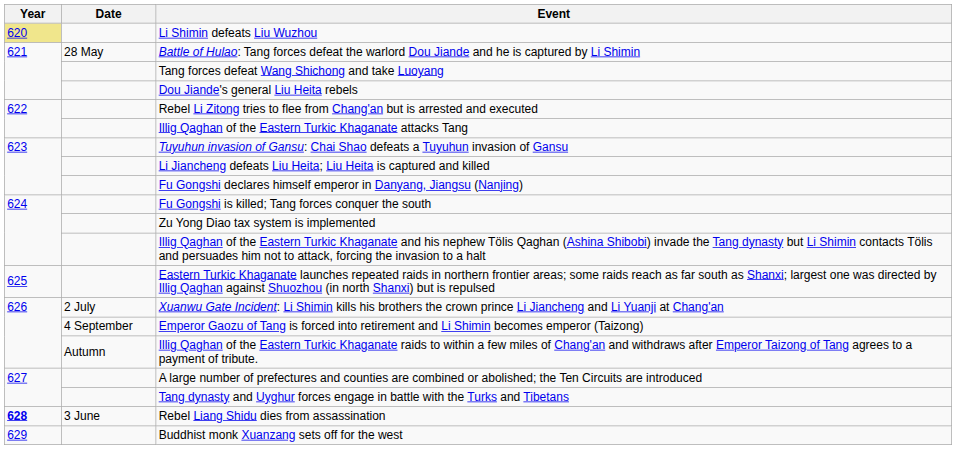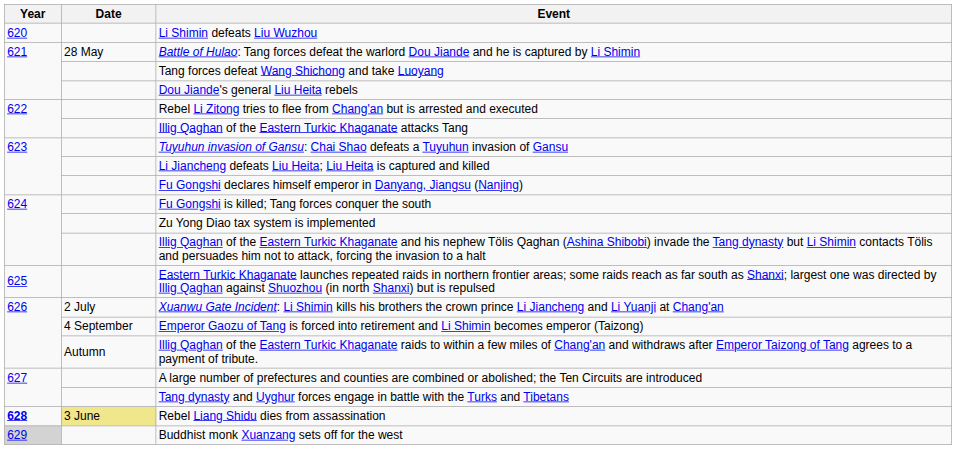Li Shimin defeats Liu Wuzhou | Year: khaki background -> no background
Rebel Liang Shidu dies from assassination | Date: no background -> khaki background
Buddhist monk Xuanzang sets off for the west | Year: no background -> lightgrey background
